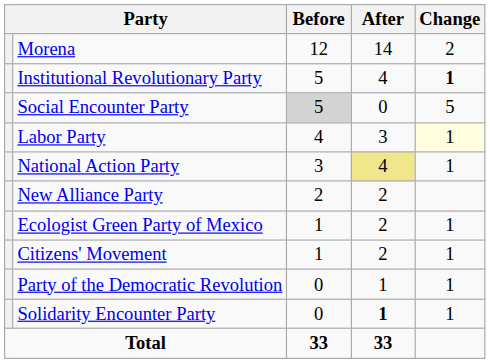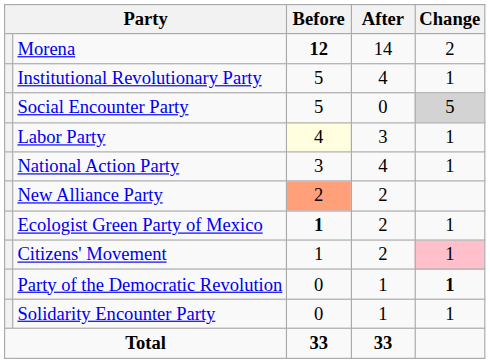Morena | Before: normal -> bold
Institutional Revolutionary Party | Change: bold -> normal
Social Encounter Party | Before: lightgrey background -> no background
Social Encounter Party | Change: no background -> lightgrey background
Labor Party | Before: no background -> lightyellow background
Labor Party | Change: lightyellow background -> no background
National Action Party | After: khaki background -> no background
New Alliance Party | Before: no background -> lightsalmon background
Ecologist Green Party of Mexico | Before: normal -> bold
Citizens' Movement | Change: no background -> pink background
Party of the Democratic Revolution | Change: normal -> bold
Solidarity Encounter Party | After: bold -> normal
